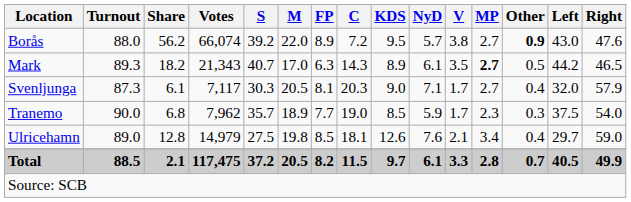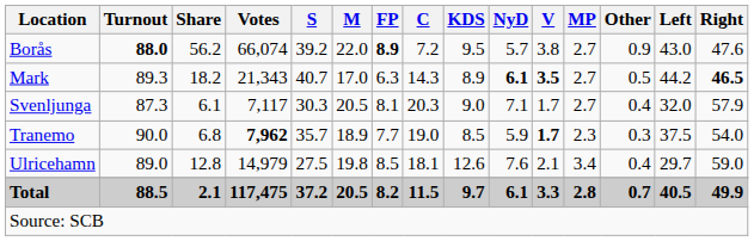Borås | Turnout: normal -> bold
Borås | FP: normal -> bold
Borås | Other: bold -> normal
Mark | NyD: normal -> bold
Mark | V: normal -> bold
Mark | MP: bold -> normal
Mark | Right: normal -> bold
Tranemo | Votes: normal -> bold
Tranemo | V: normal -> bold
